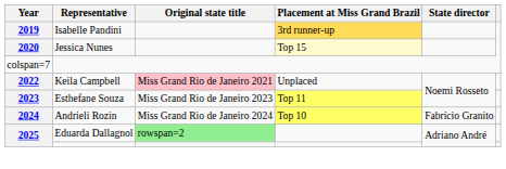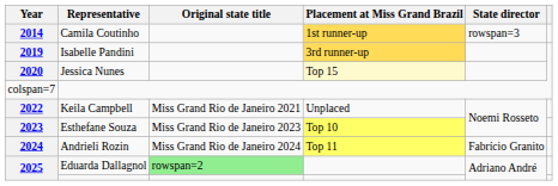+ row: 2014 | Camila Coutinho | 1st runner-up | rowspan=3
2022 | Original state title: pink background -> no background
2023 | Placement at Miss Grand Brazil: Top 11 -> Top 10
2024 | Placement at Miss Grand Brazil: Top 10 -> Top 11
